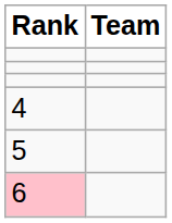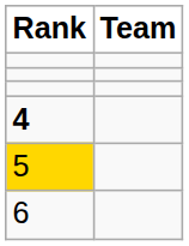row 5 | Rank: normal -> bold
row 6 | Rank: no background -> gold background
row 7 | Rank: pink background -> no background
